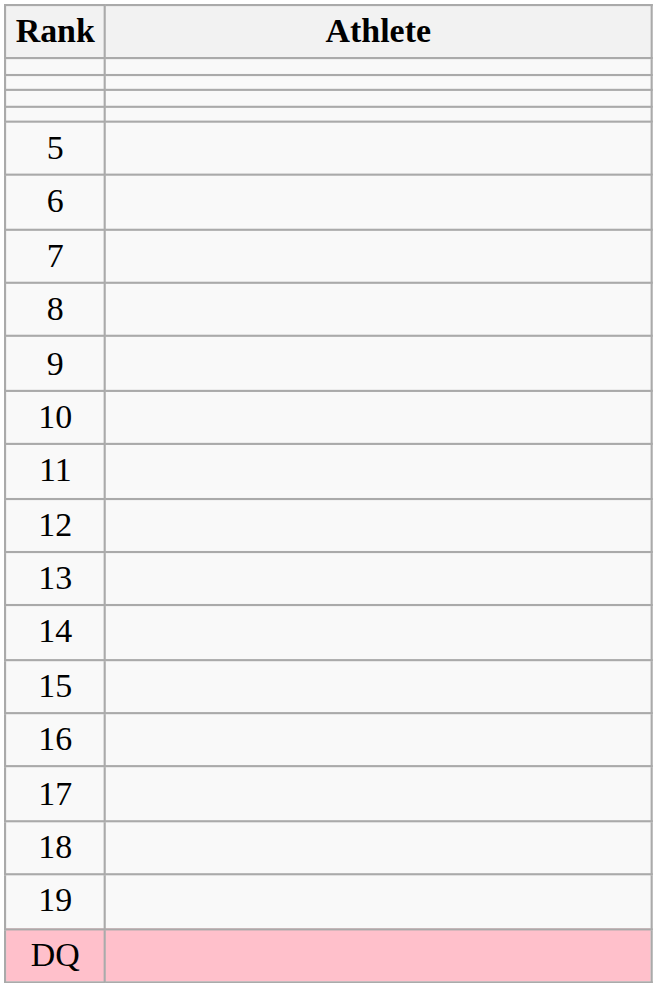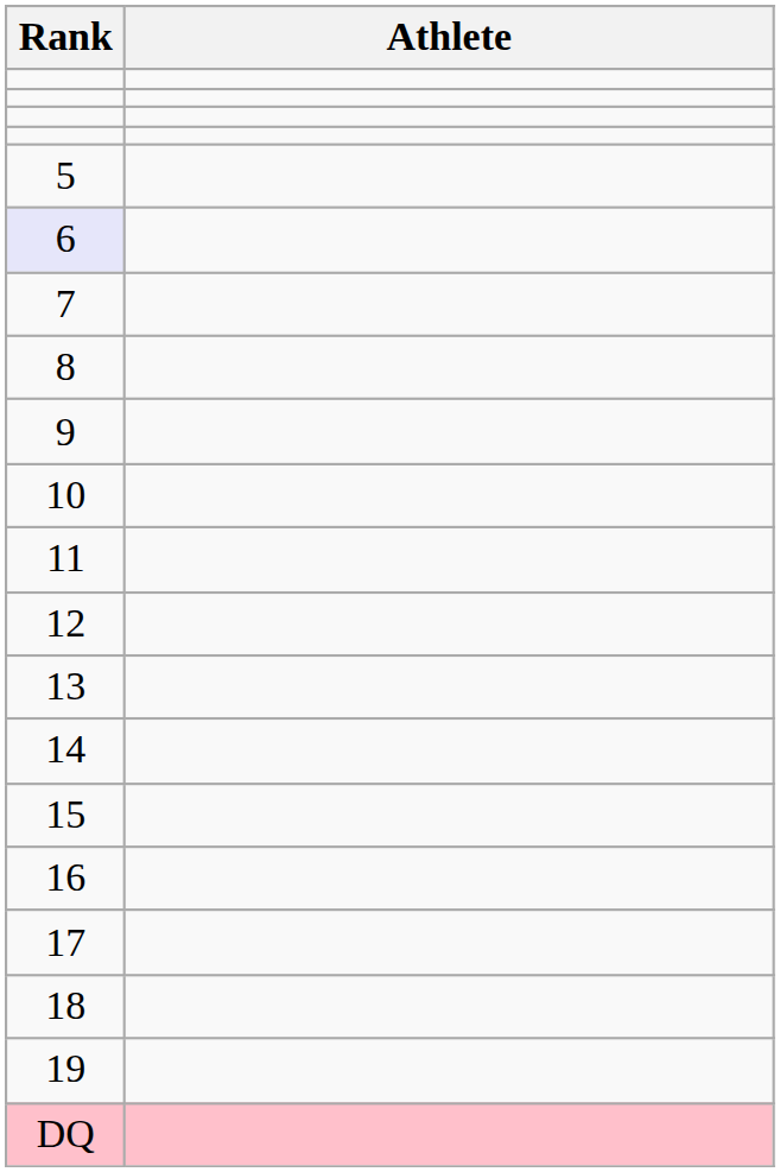row 7 | Rank: no background -> lavender background
